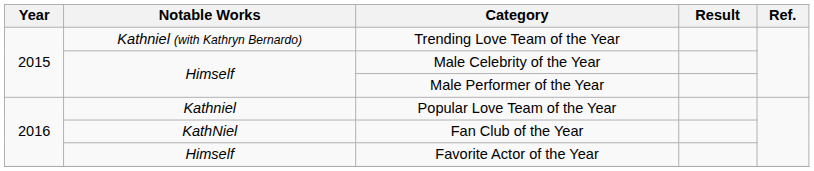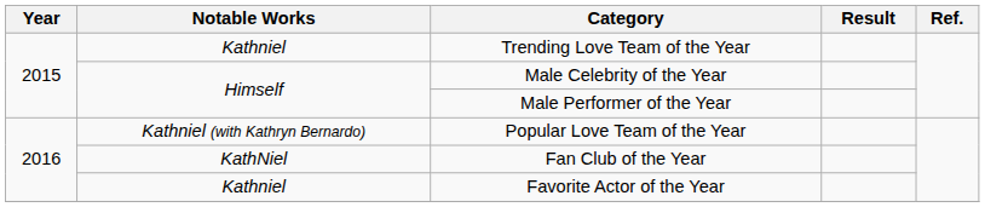Trending Love Team of the Year | Notable Works: Kathniel (with Kathryn Bernardo) -> Kathniel
Popular Love Team of the Year | Notable Works: Kathniel -> Kathniel (with Kathryn Bernardo)
Favorite Actor of the Year | Notable Works: Himself -> Kathniel
